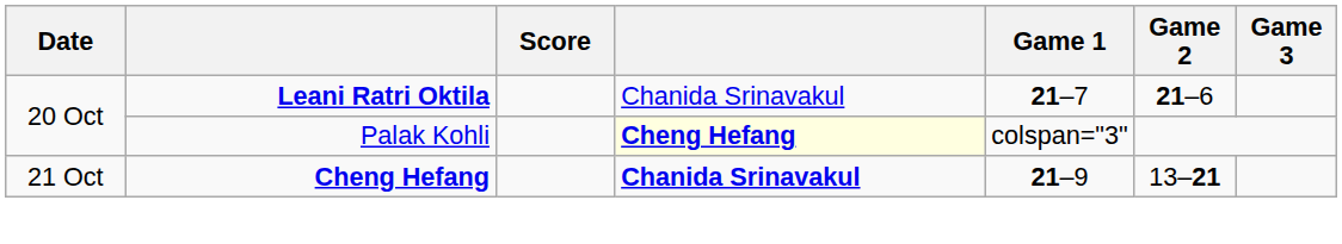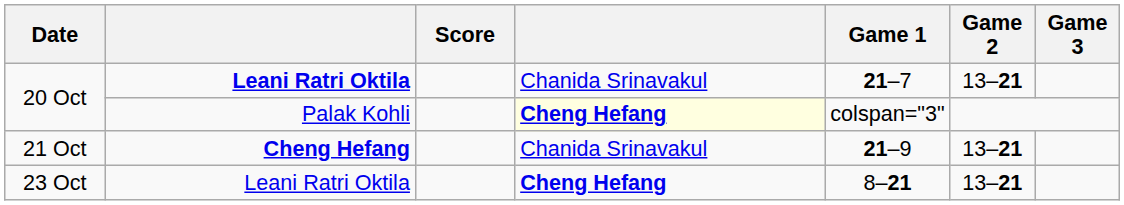20 Oct / Leani Ratri Oktila | Game 2: 21–6 -> 13–21
21 Oct | column 4: bold -> normal
+ row: 23 Oct | Leani Ratri Oktila | Cheng Hefang | 8–21 | 13–21
